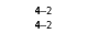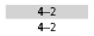row 1 | column 1: no background -> lightgrey background
